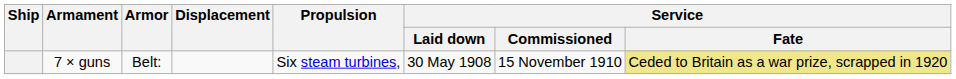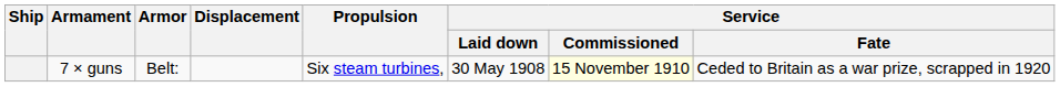7 × guns | Service / Commissioned: no background -> lightyellow background
7 × guns | Service / Fate: khaki background -> no background
